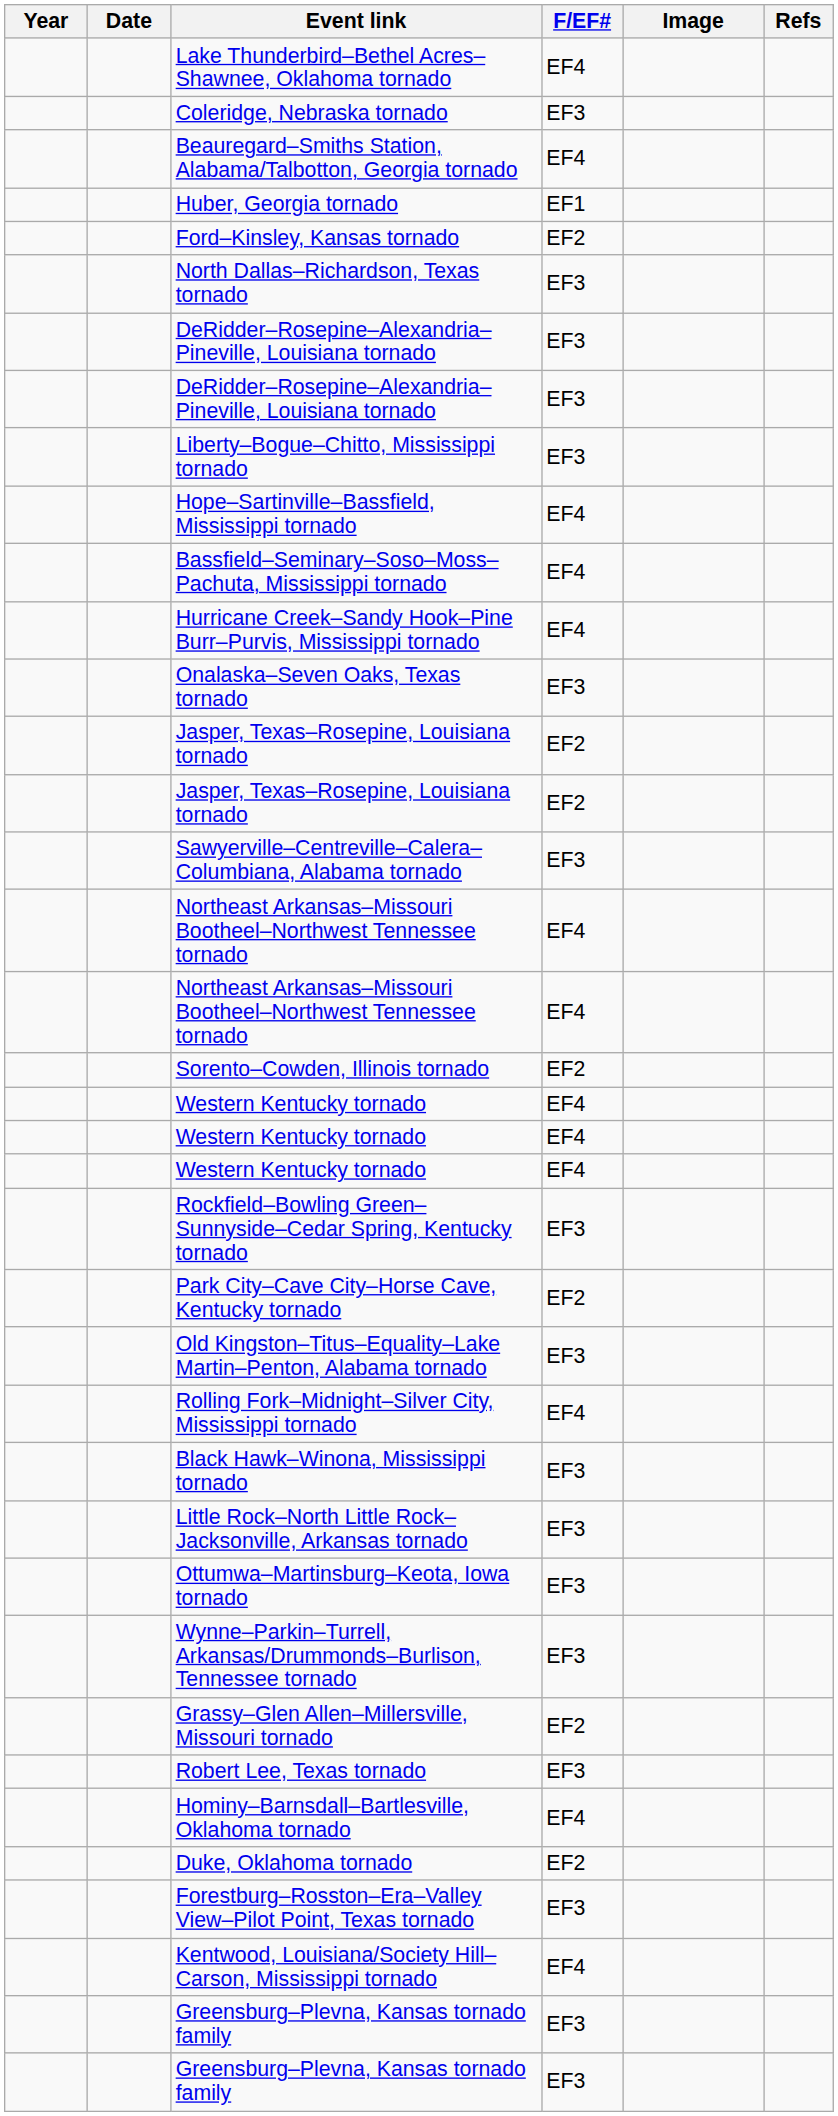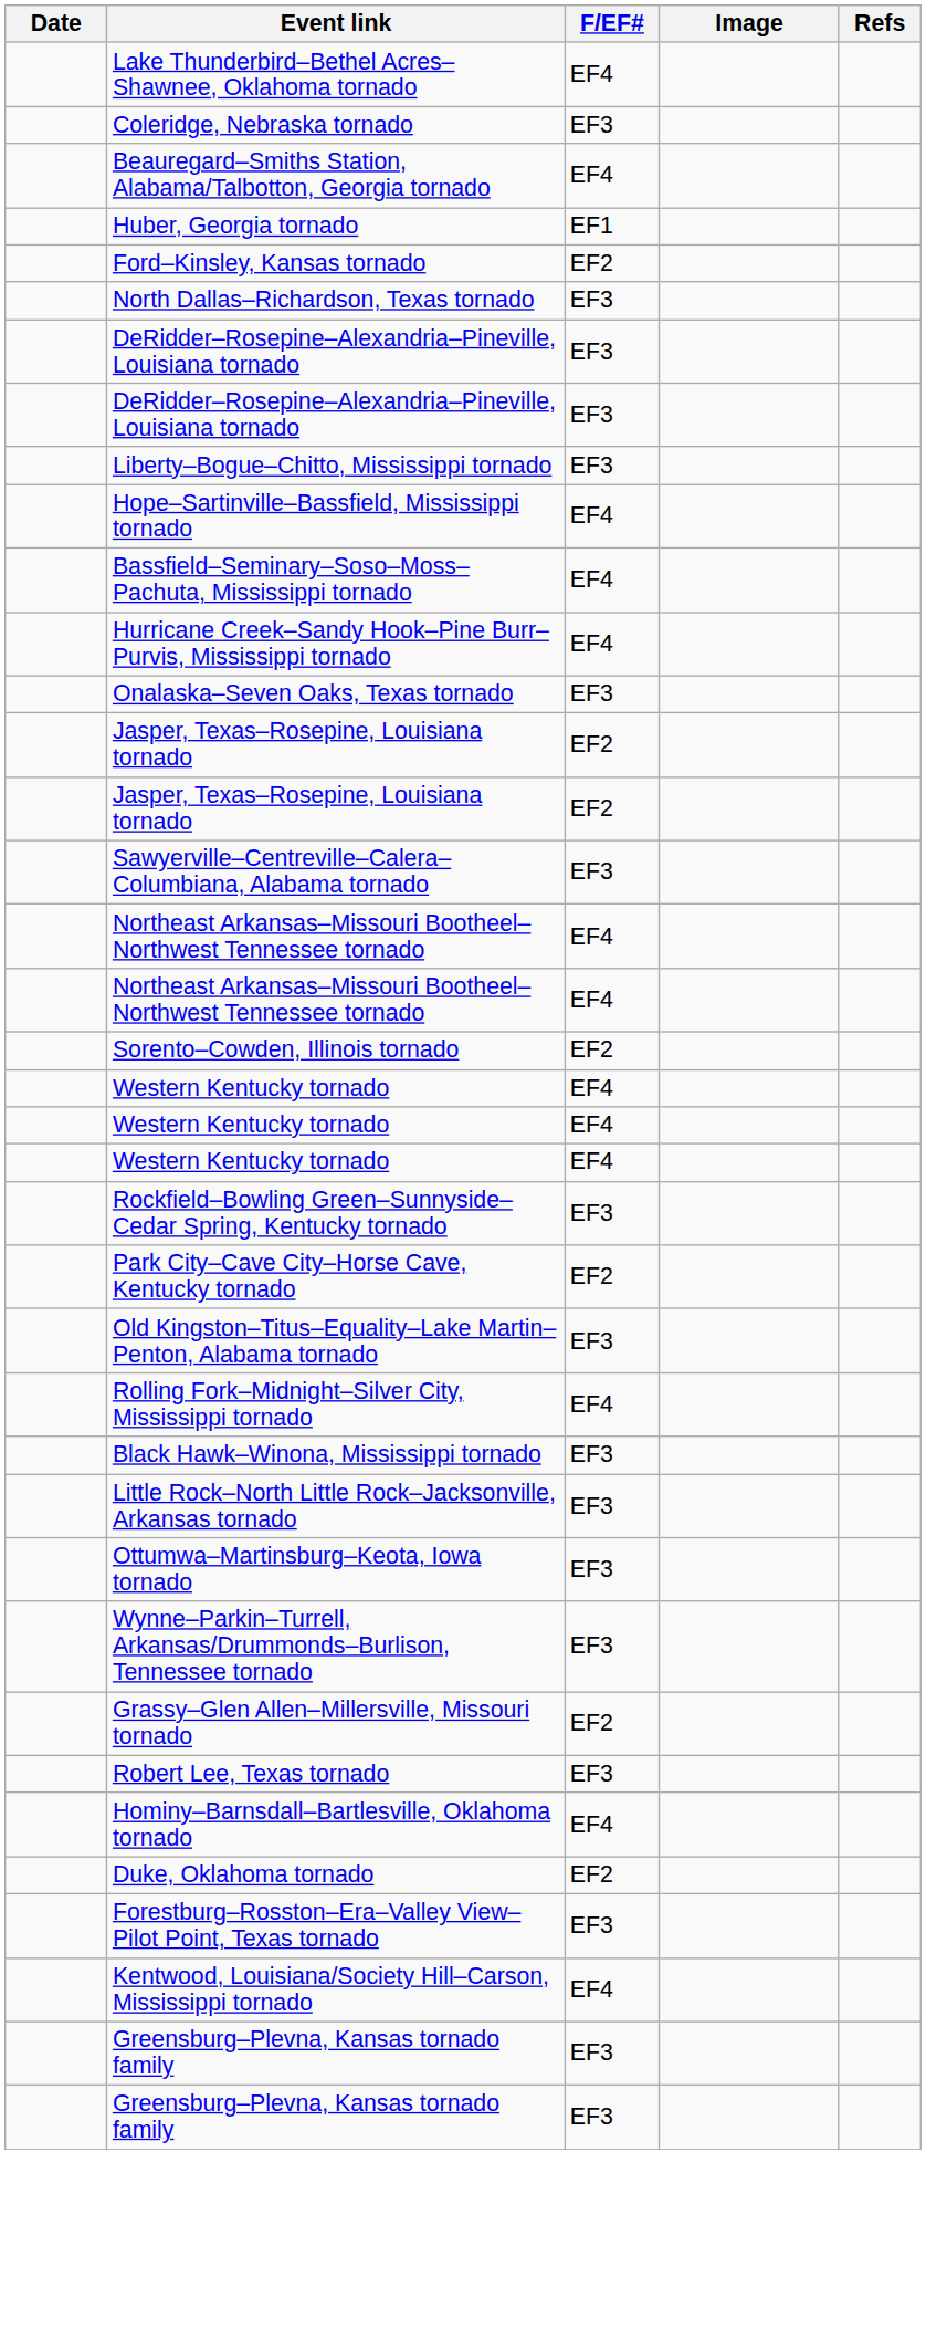- column: Year
